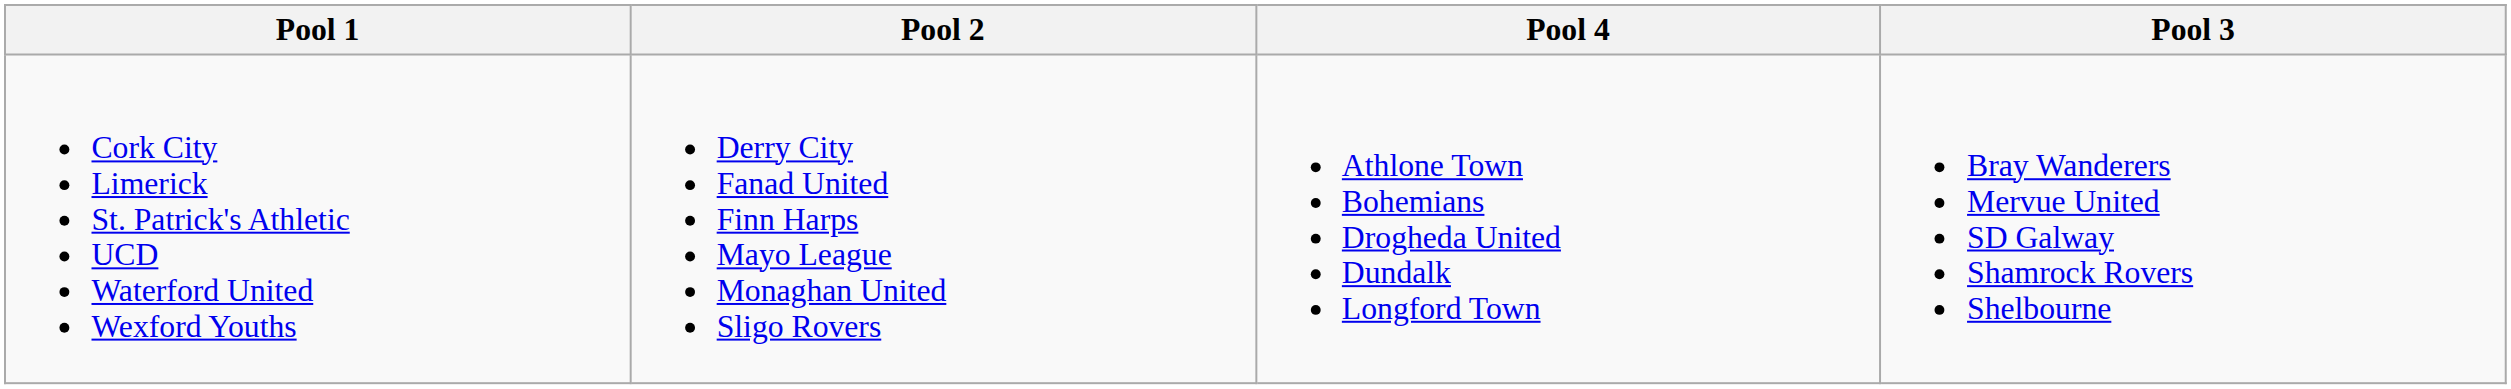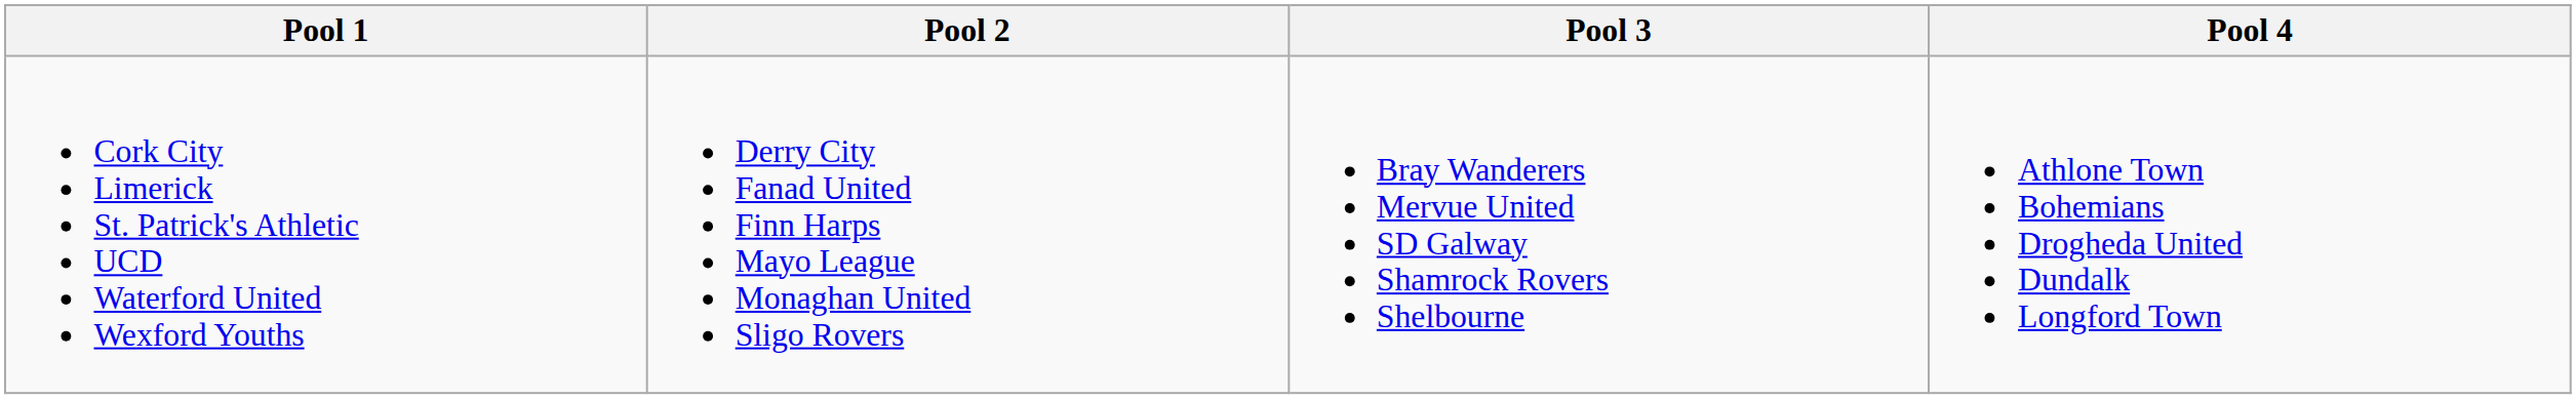columns swapped: Pool 3 <-> Pool 4
